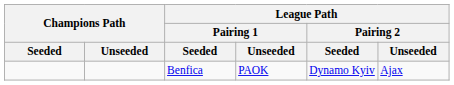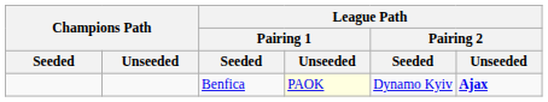Benfica | League Path / Pairing 1 / Unseeded: no background -> lightyellow background
Benfica | League Path / Pairing 2 / Unseeded: normal -> bold
